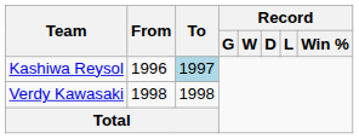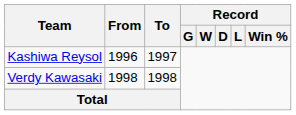Kashiwa Reysol | To: lightblue background -> no background
